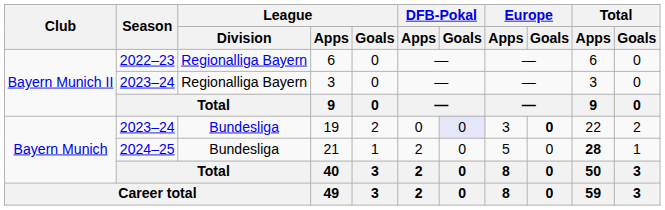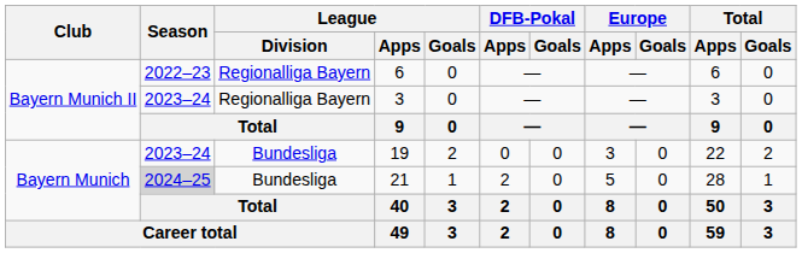19 | DFB-Pokal / Goals: lavender background -> no background
19 | Europe / Goals: bold -> normal
21 | Season: no background -> lightgrey background
21 | Total / Apps: bold -> normal
